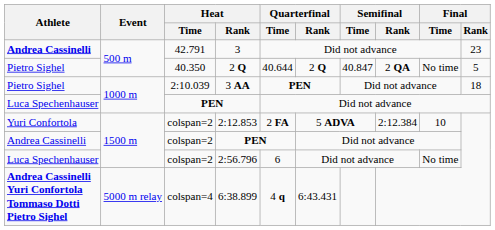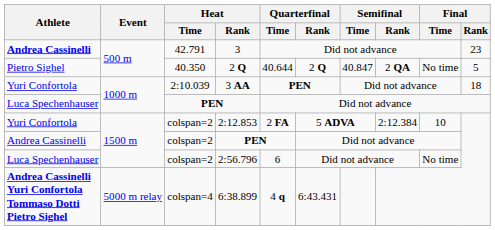3 AA | Athlete: Pietro Sighel -> Yuri Confortola
